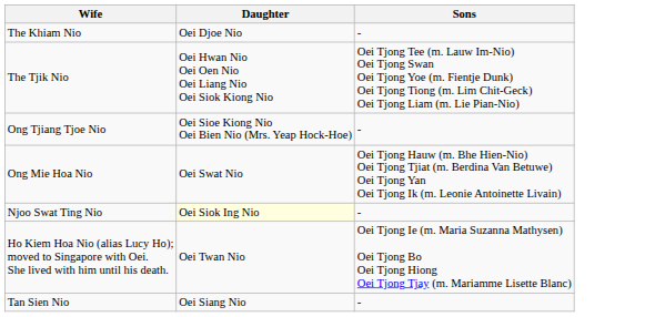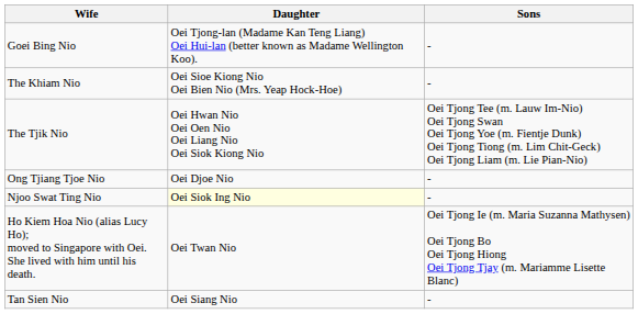+ row: Goei Bing Nio | Oei Tjong-lan (Madame Kan Teng Liang) Oei Hui-lan (better known as Madame Wellington Koo). | -
The Khiam Nio | Daughter: Oei Djoe Nio -> Oei Sioe Kiong Nio Oei Bien Nio (Mrs. Yeap Hock-Hoe)
Ong Tjiang Tjoe Nio | Daughter: Oei Sioe Kiong Nio Oei Bien Nio (Mrs. Yeap Hock-Hoe) -> Oei Djoe Nio
- row: Ong Mie Hoa Nio | Oei Swat Nio | Oei Tjong Hauw (m. Bhe Hien-Nio) Oei Tjong Tjiat (m. Berdina Van Betuwe) Oei Tjong Yan Oei Tjong Ik (m. Leonie Antoinette Livain)
